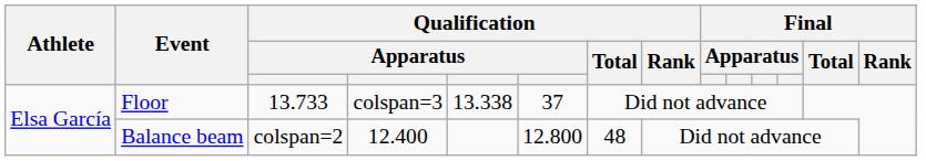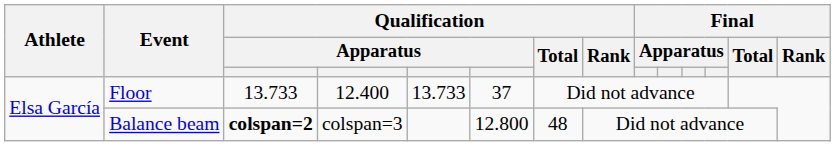Floor | column 4: colspan=3 -> 12.400
Floor | column 5: 13.338 -> 13.733
Balance beam | column 3: normal -> bold
Balance beam | column 4: 12.400 -> colspan=3
